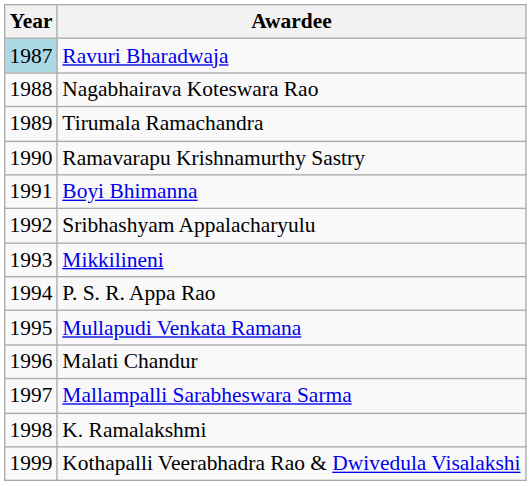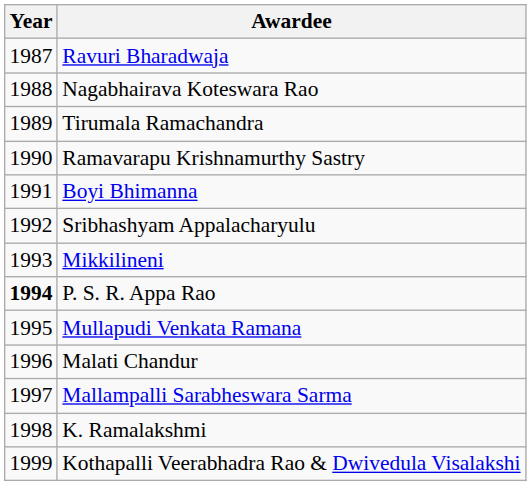Ravuri Bharadwaja | Year: lightblue background -> no background
P. S. R. Appa Rao | Year: normal -> bold
